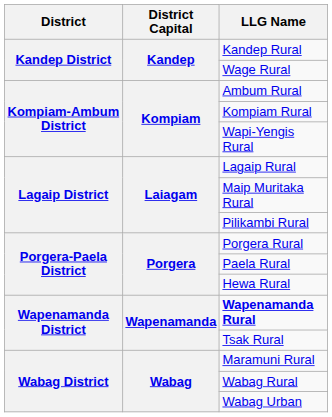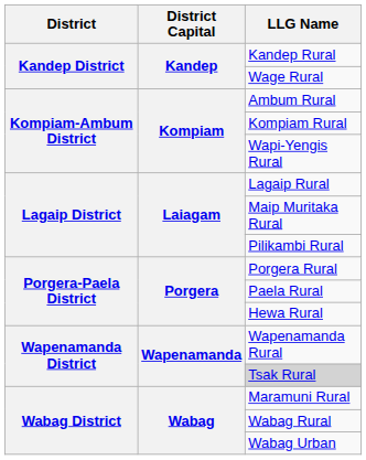Wapenamanda Rural | LLG Name: bold -> normal
Tsak Rural | LLG Name: no background -> lightgrey background
